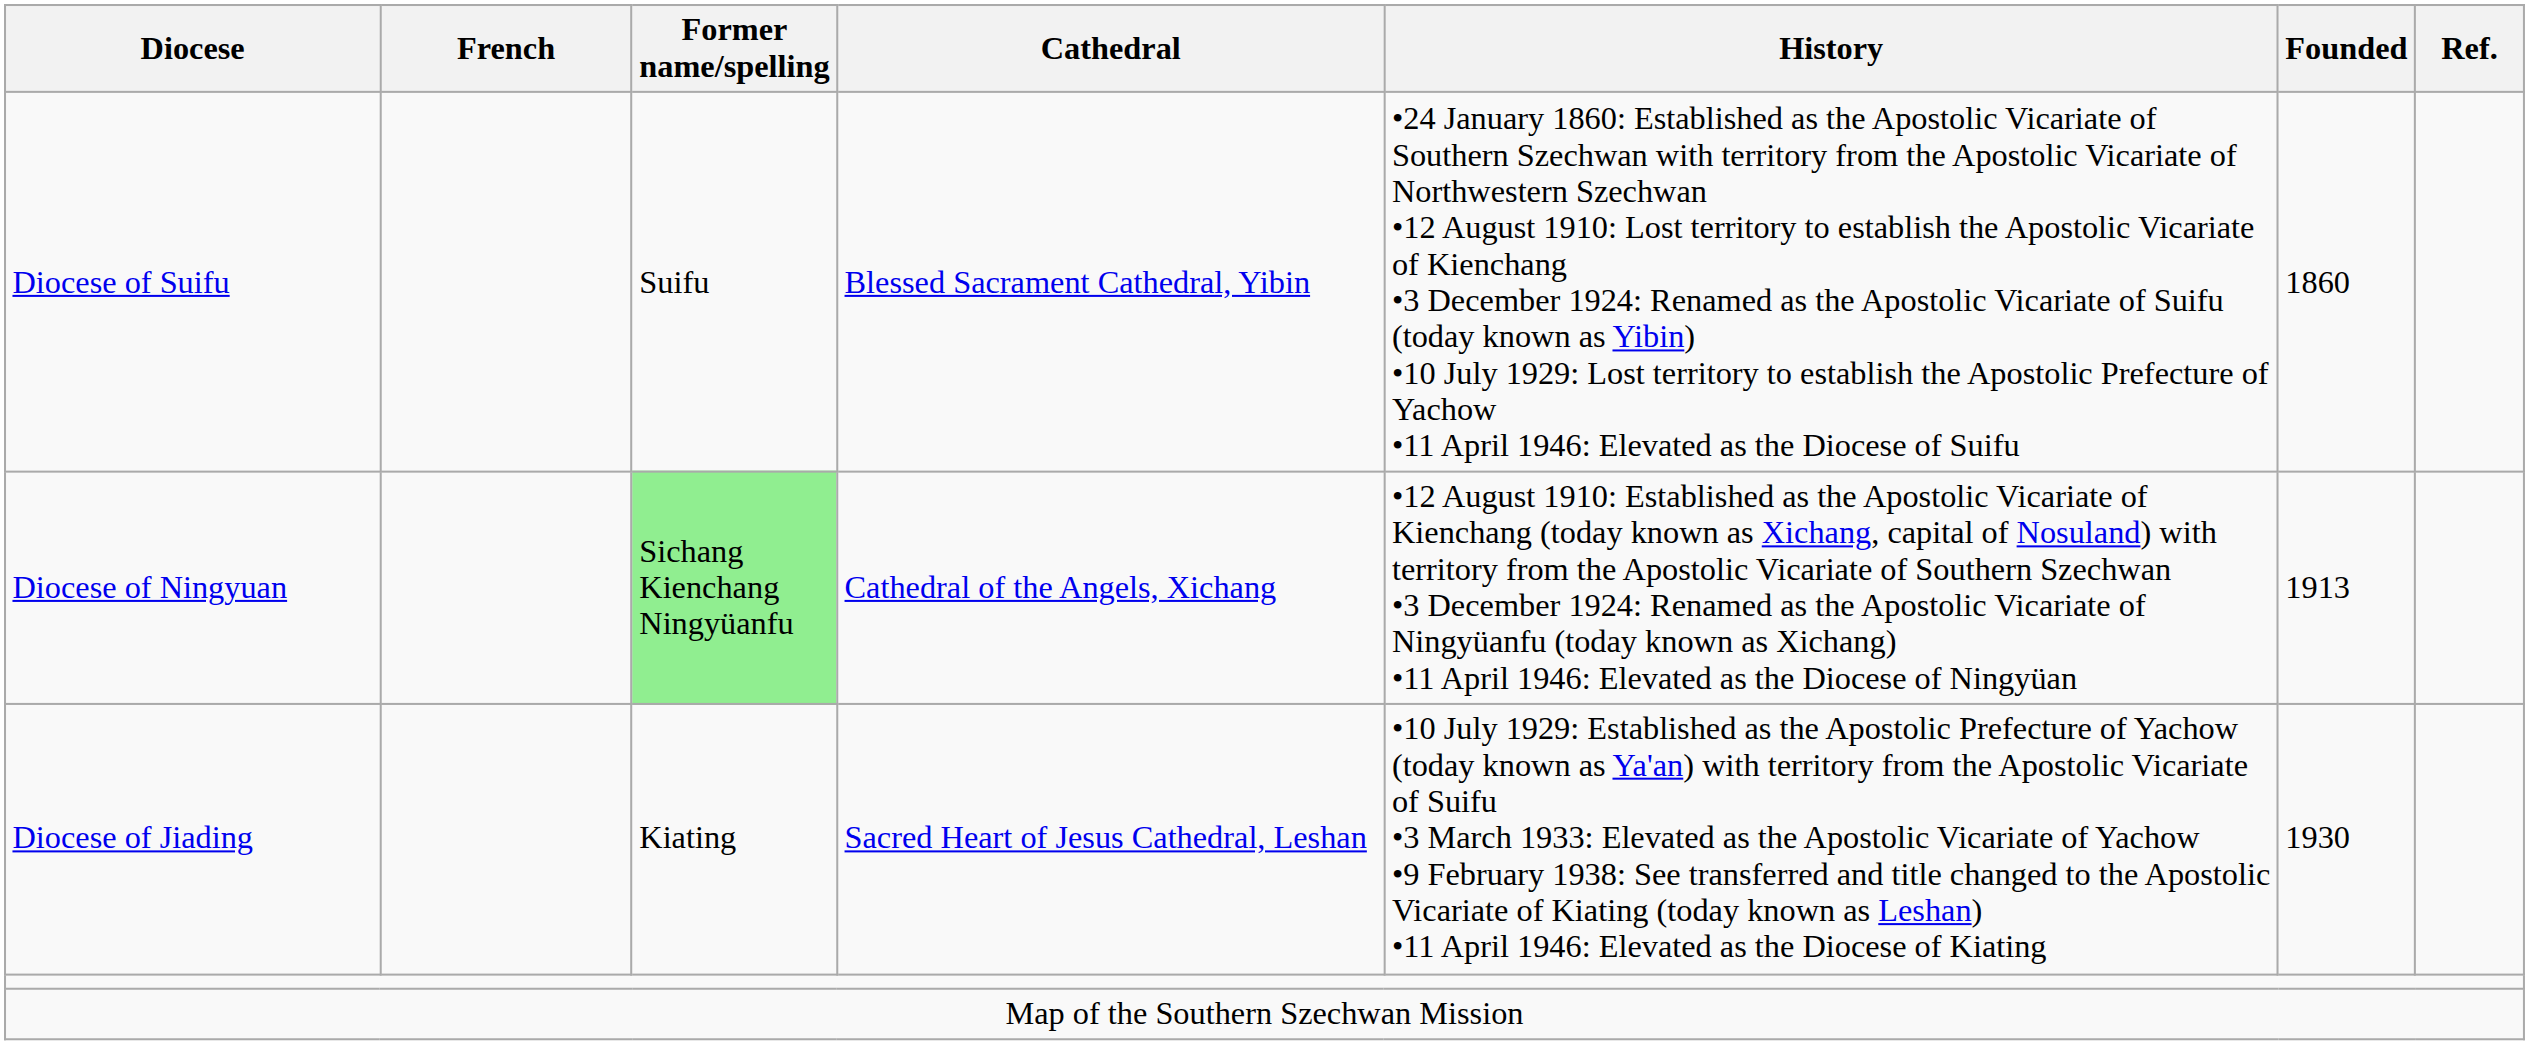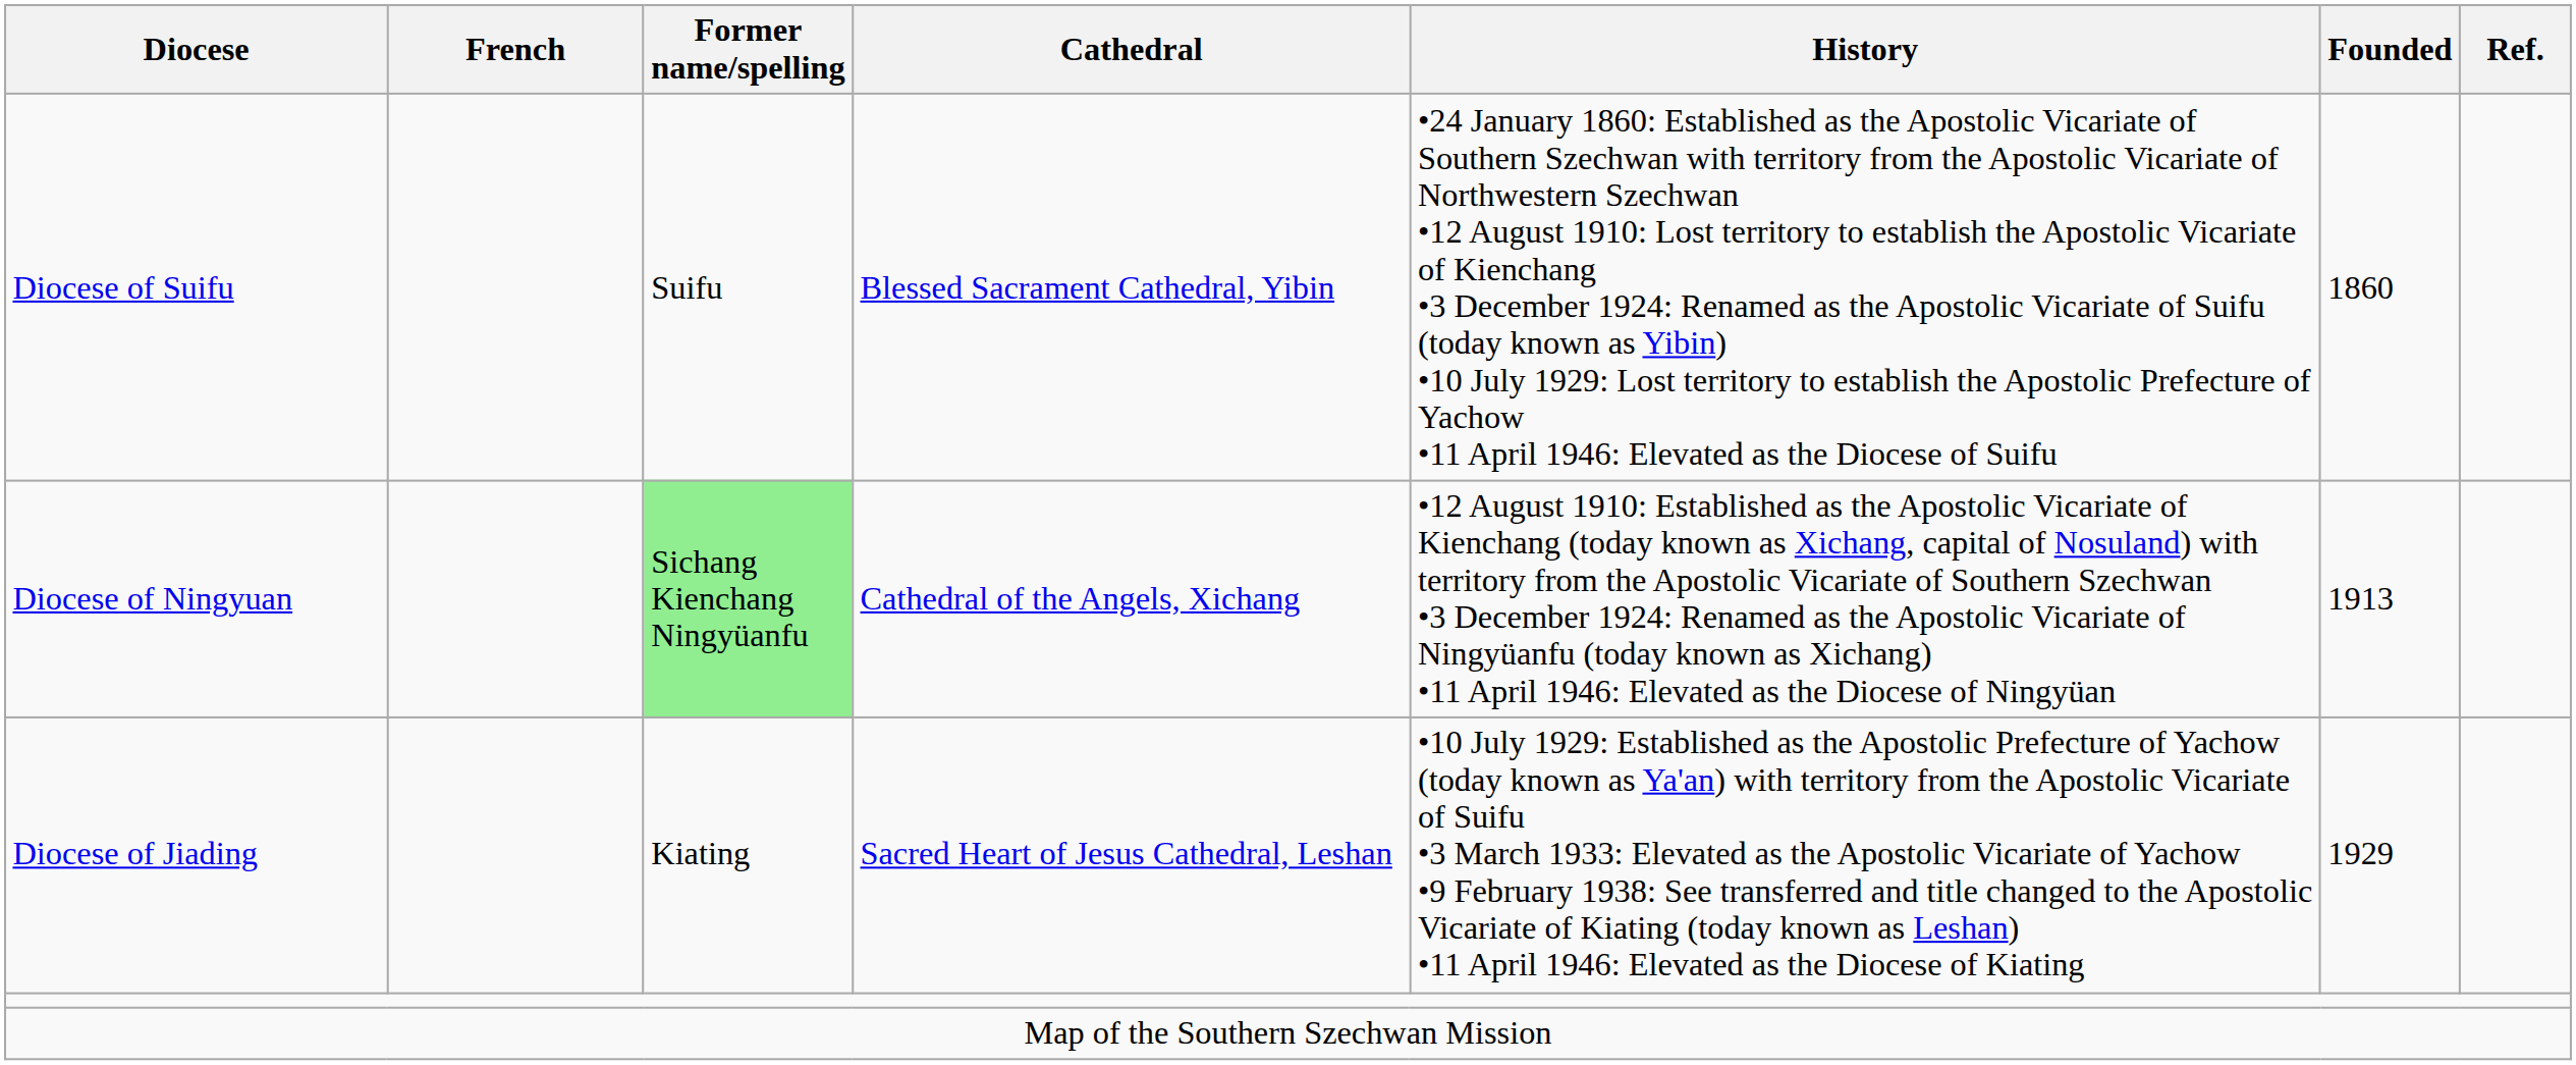Diocese of Jiading | Founded: 1930 -> 1929
